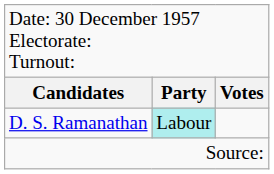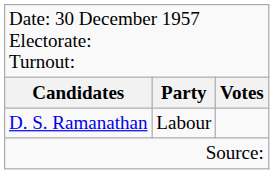D. S. Ramanathan | column 2: paleturquoise background -> no background
